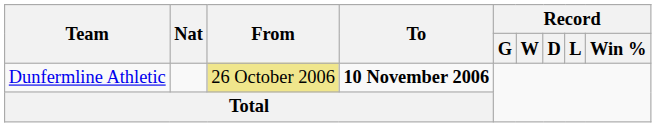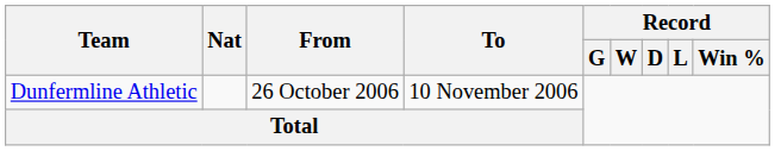Dunfermline Athletic | From: khaki background -> no background
Dunfermline Athletic | To: bold -> normal
